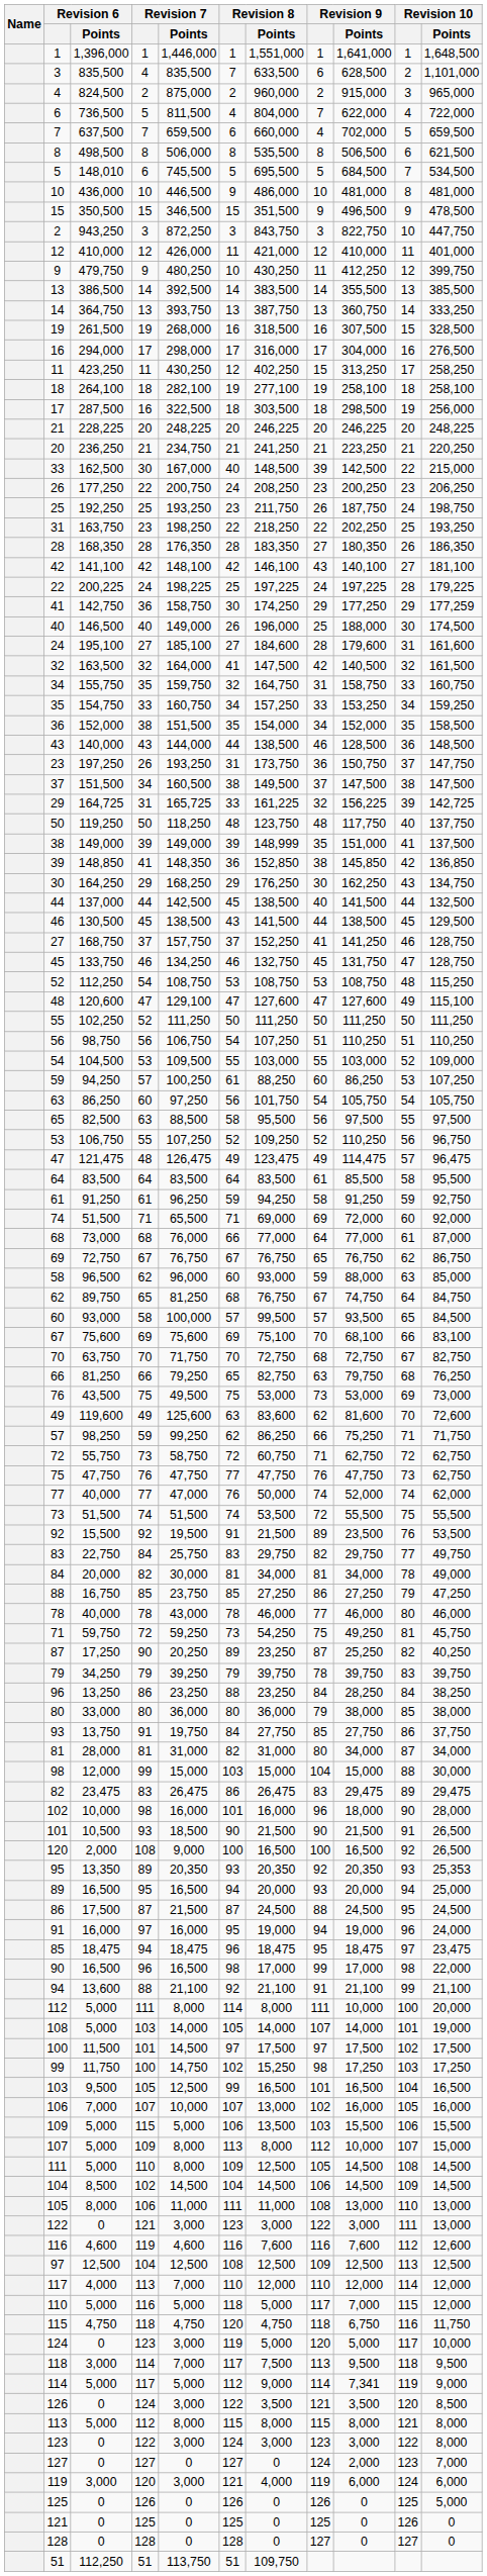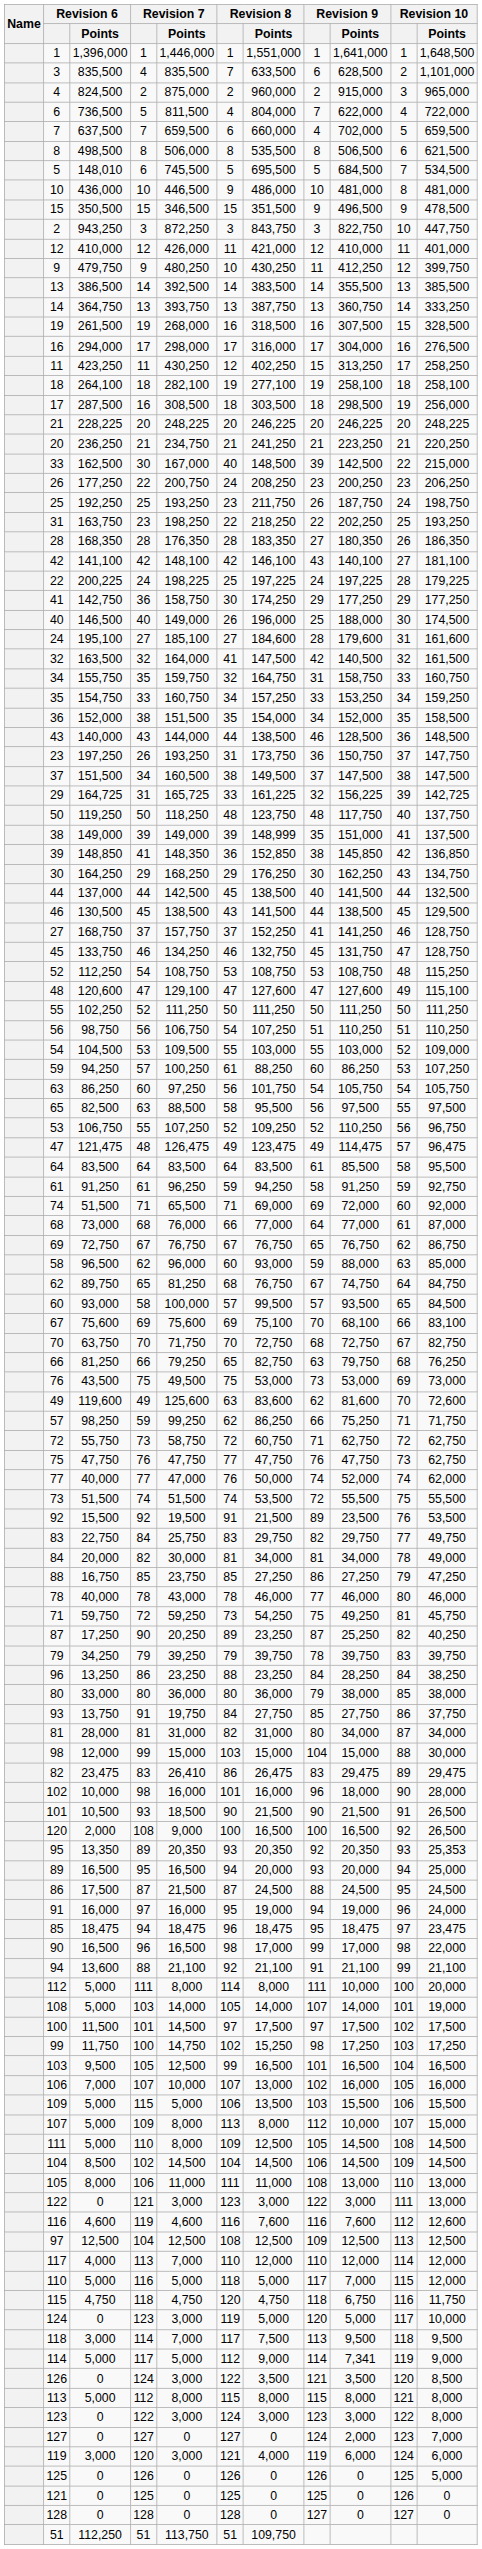row 21 | Revision 7 / Points: 322,500 -> 308,500
row 31 | Revision 10 / Points: 177,259 -> 177,250
row 91 | Revision 7 / Points: 26,475 -> 26,410
